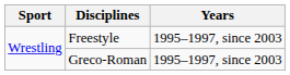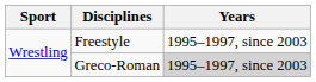Greco-Roman | Years: no background -> lightgrey background
